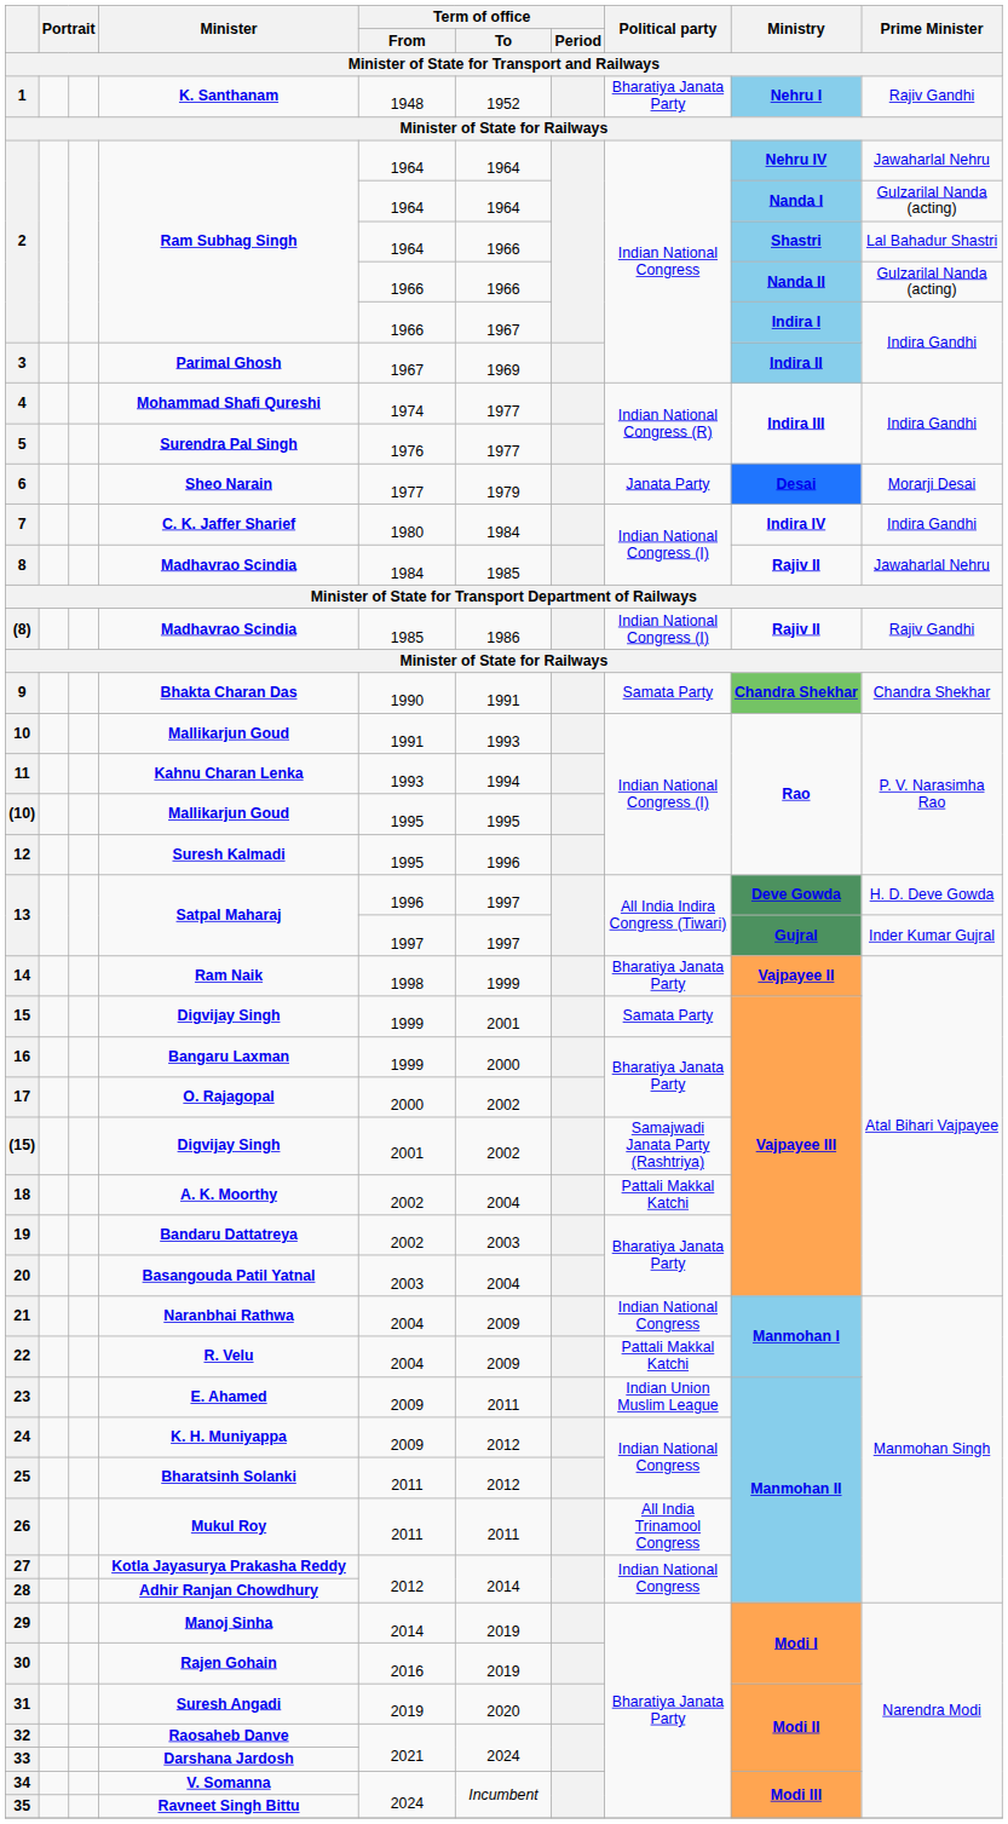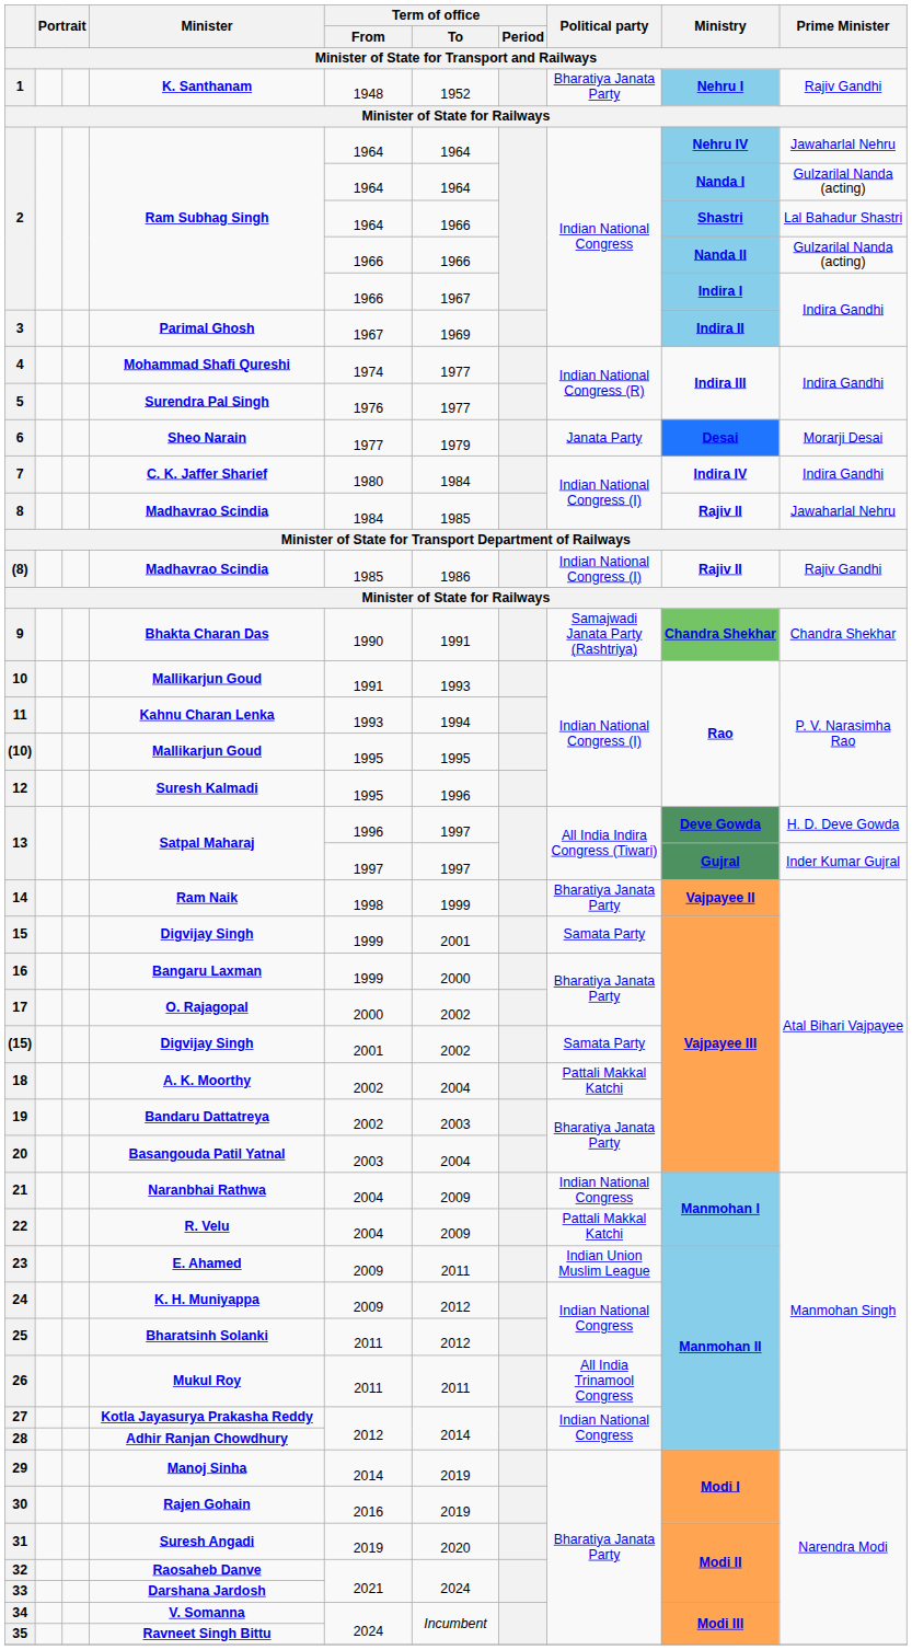9 | Political party: Samata Party -> Samajwadi Janata Party (Rashtriya)
(15) | Political party: Samajwadi Janata Party (Rashtriya) -> Samata Party
